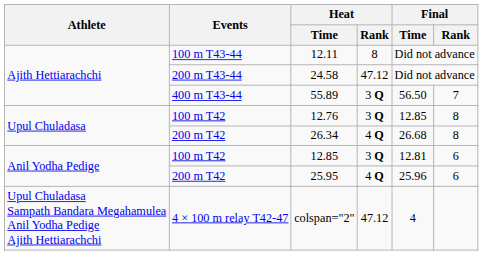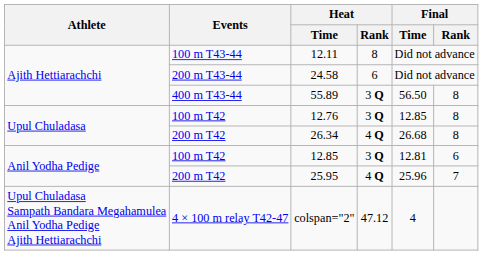24.58 | Heat / Rank: 47.12 -> 6
55.89 | Final / Rank: 7 -> 8
25.95 | Final / Rank: 6 -> 7
